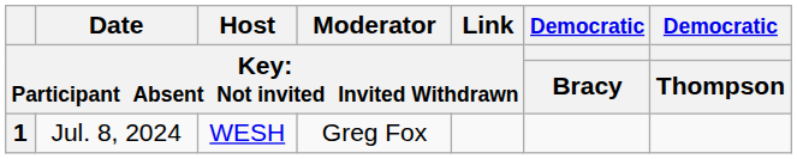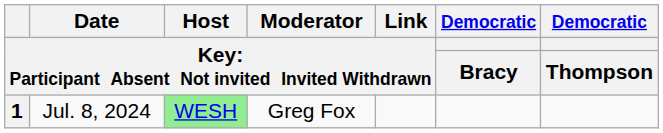1 | column 3: no background -> lightgreen background
